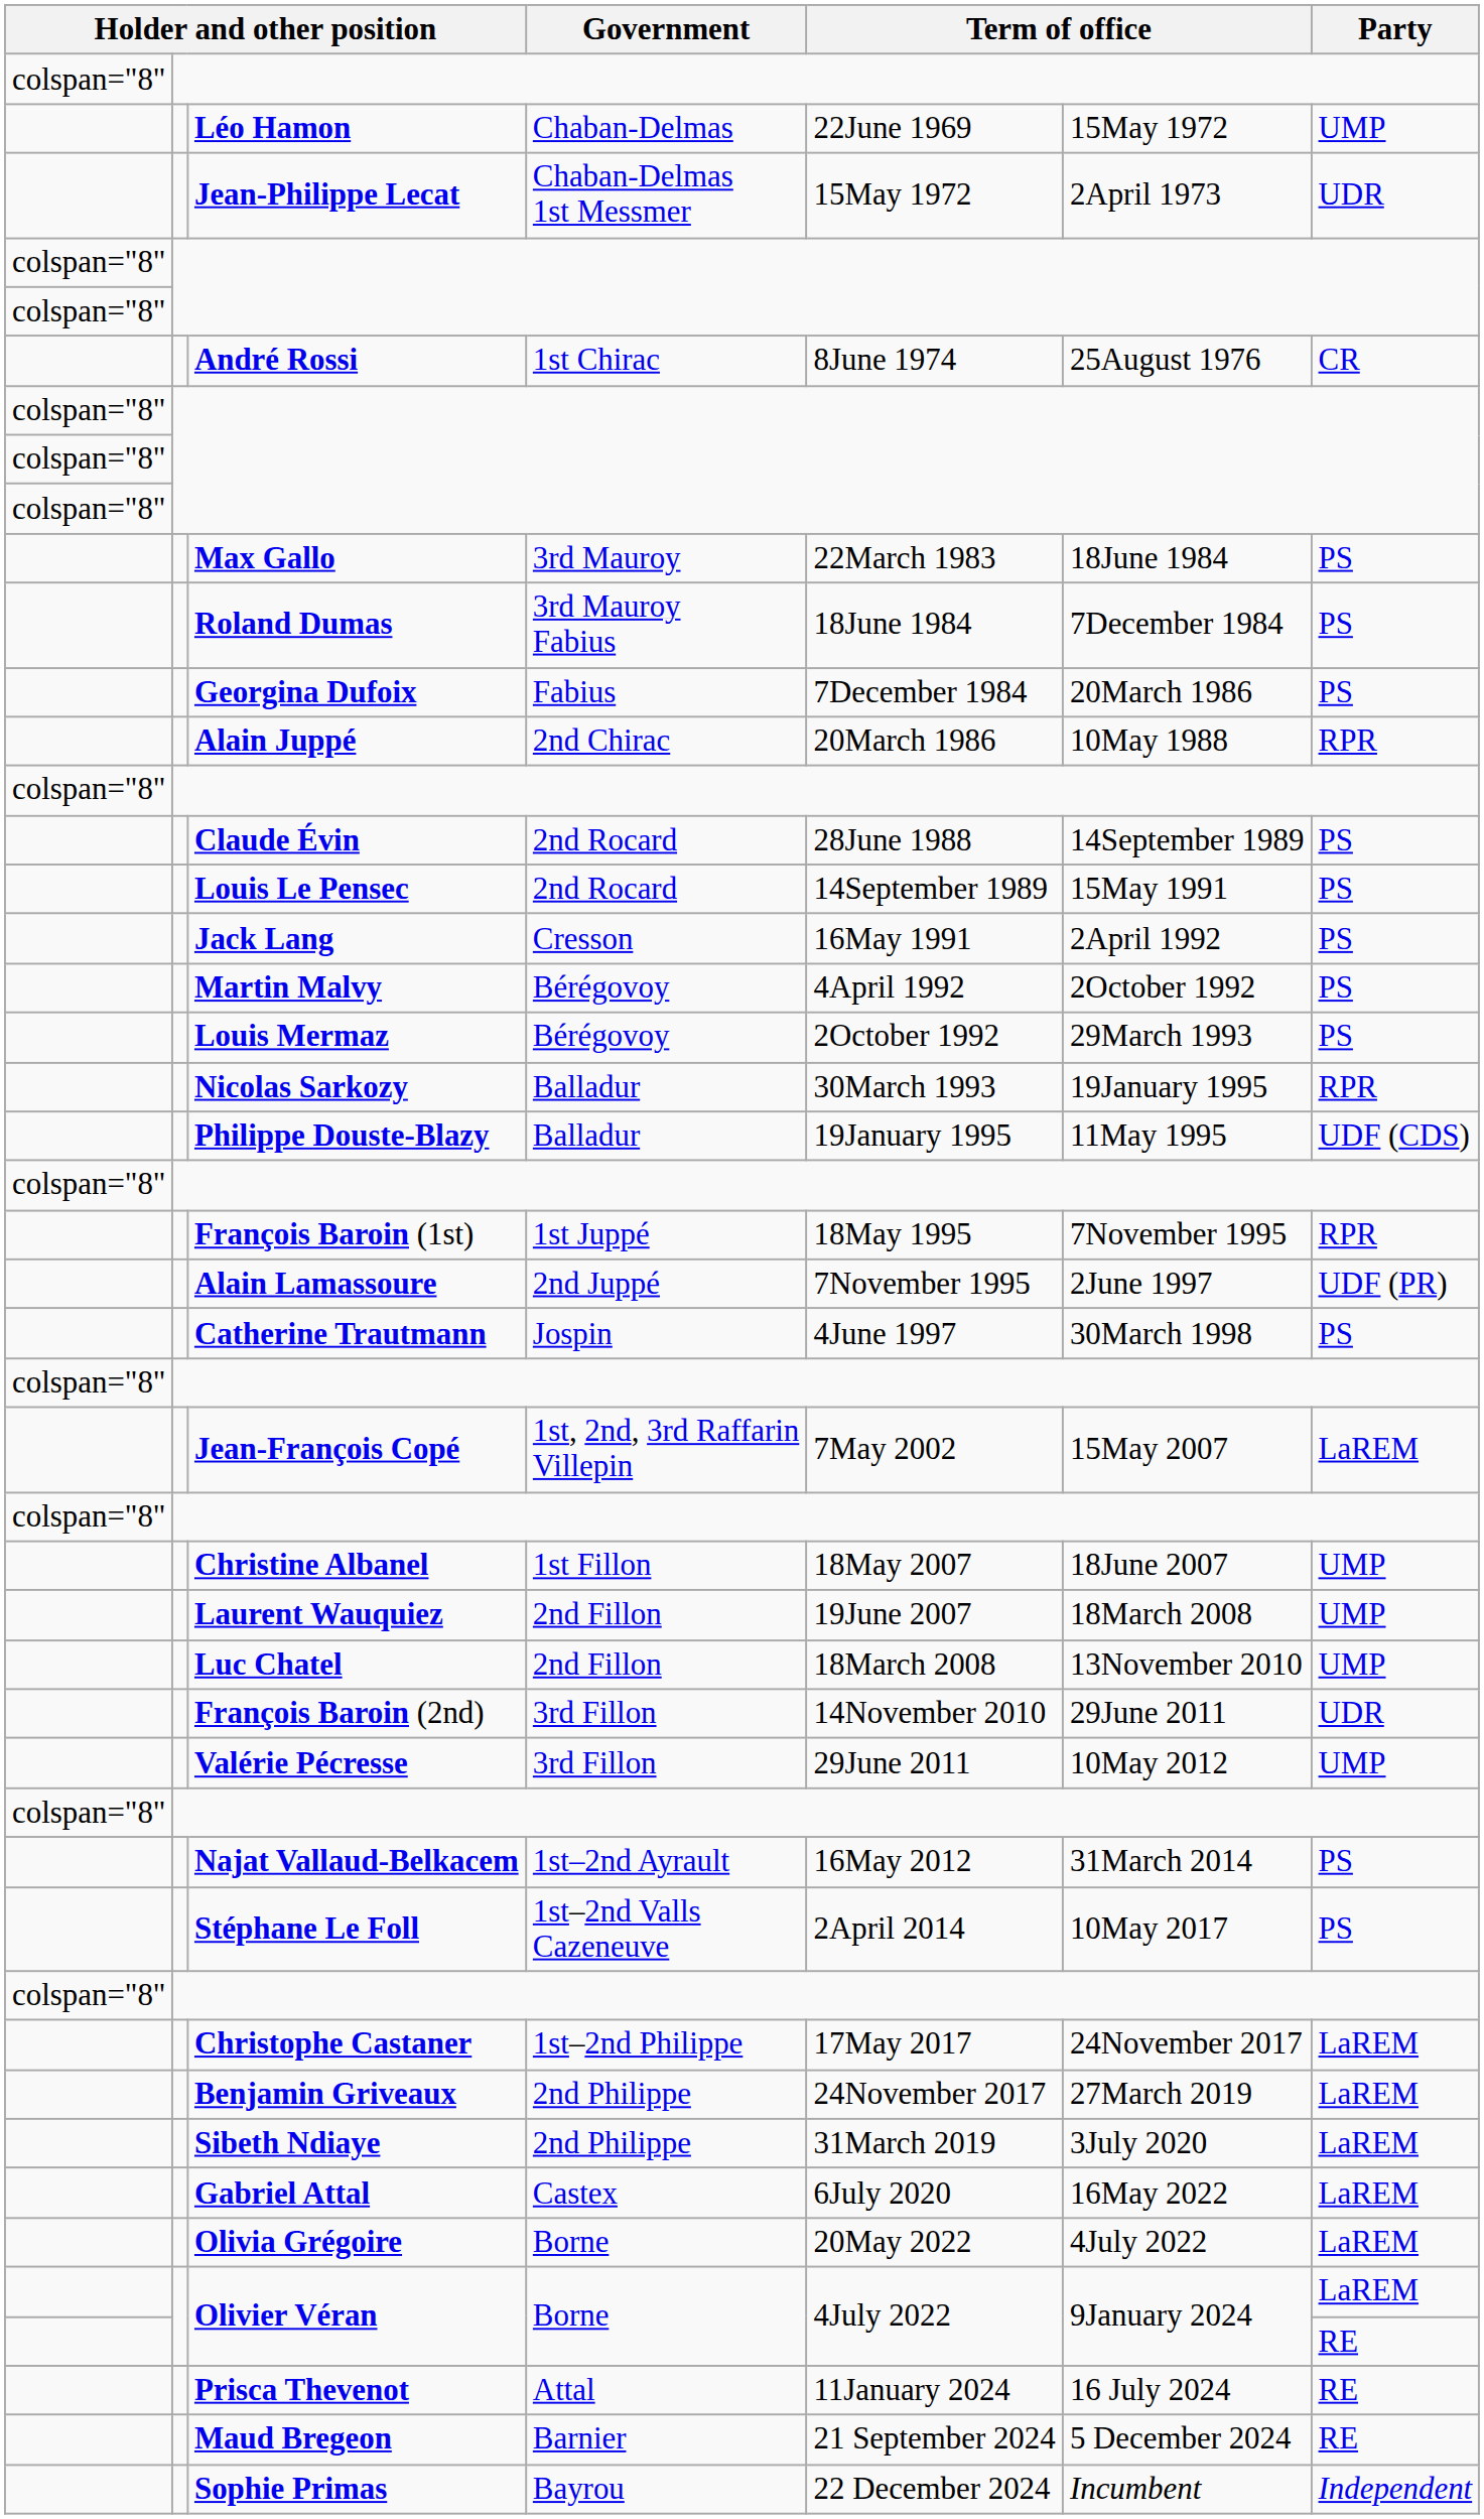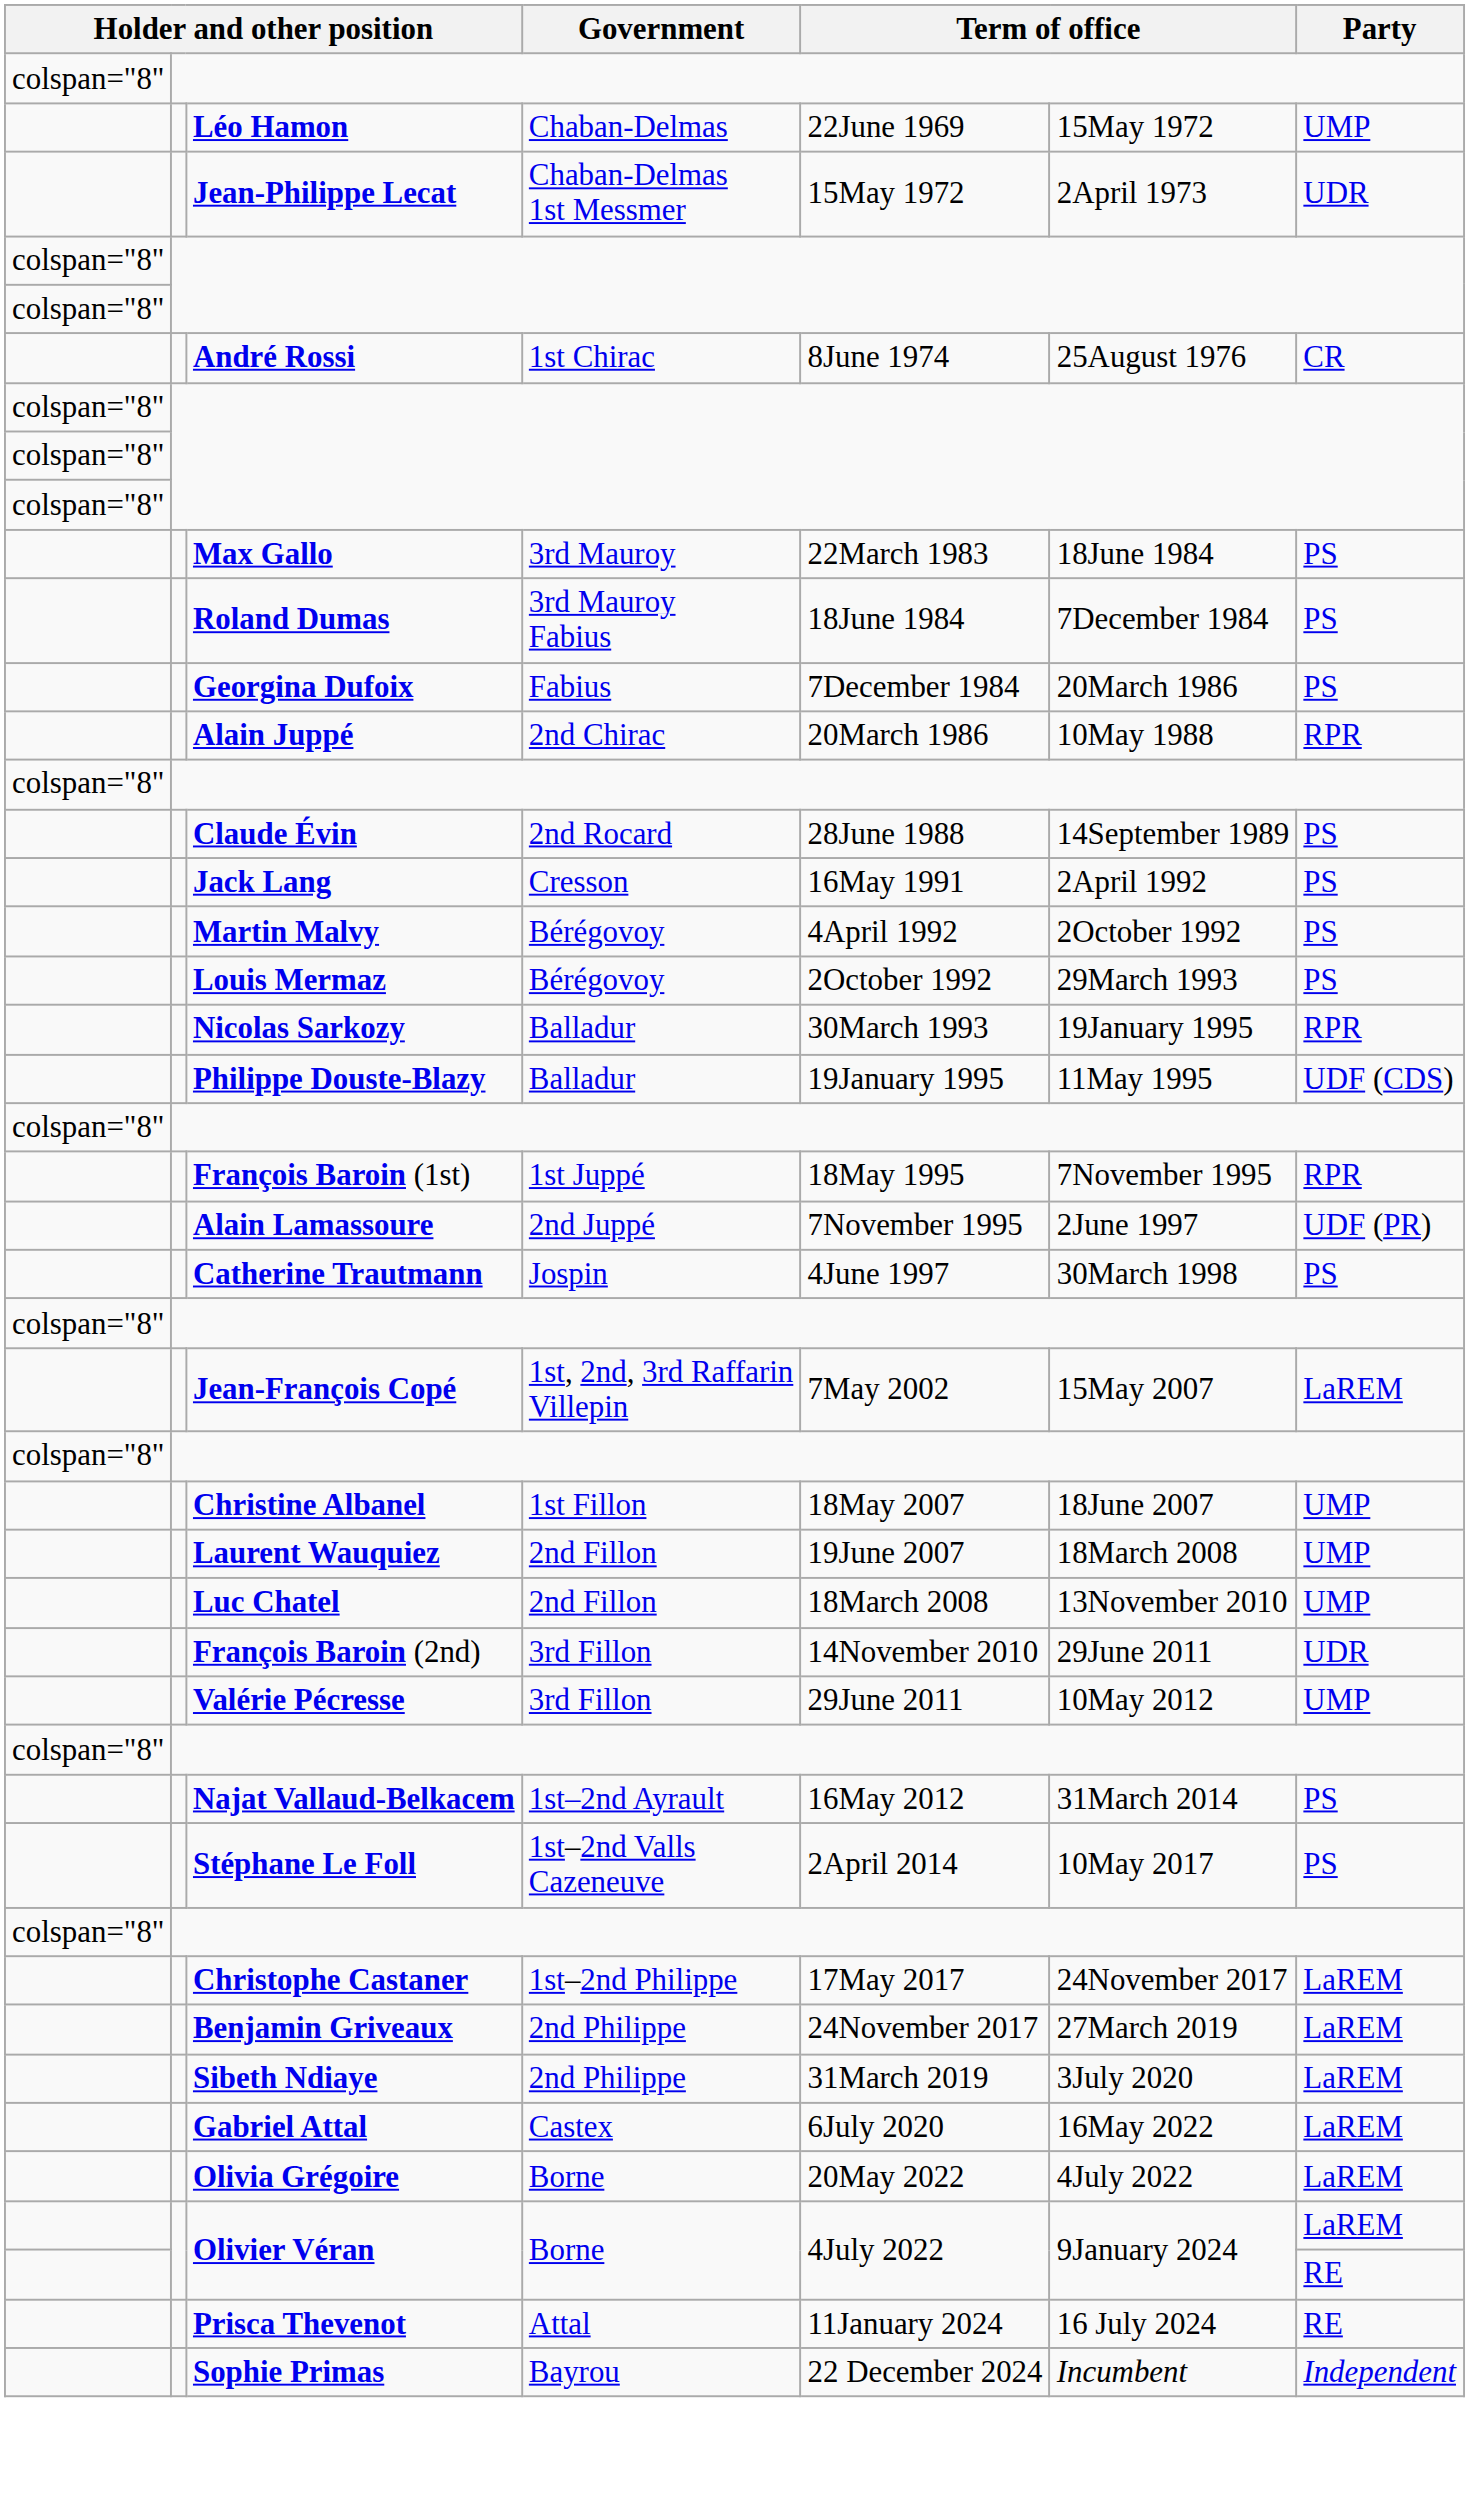- row: Louis Le Pensec | 2nd Rocard | 14September 1989 | 15May 1991 | PS
- row: Maud Bregeon | Barnier | 21 September 2024 | 5 December 2024 | RE
